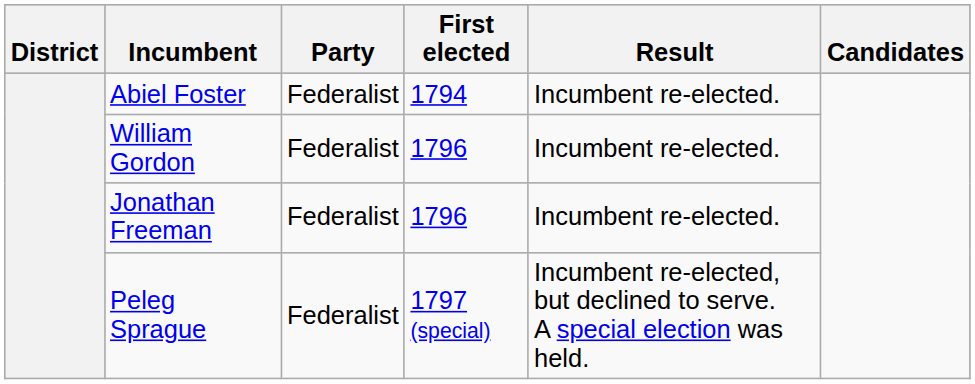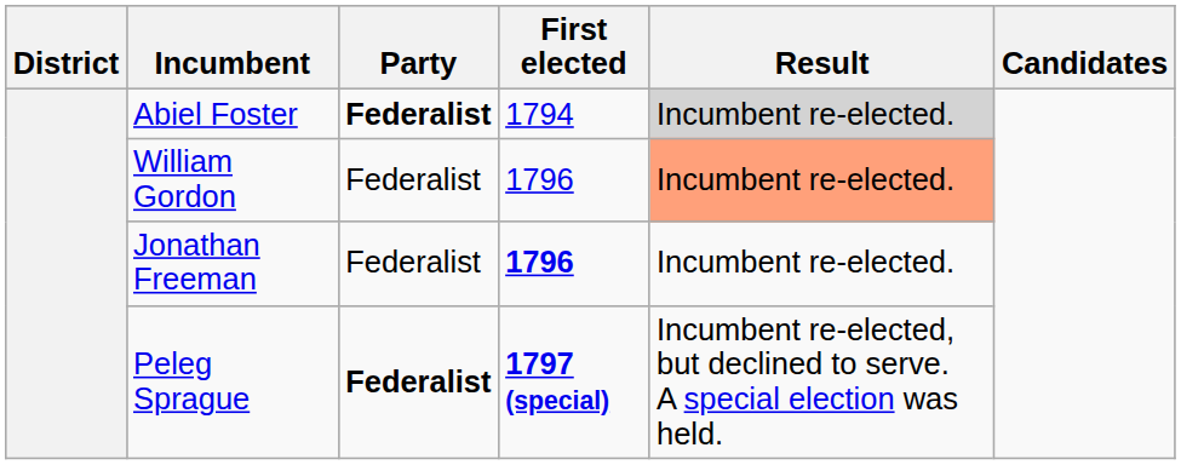Abiel Foster | Party: normal -> bold
Abiel Foster | Result: no background -> lightgrey background
William Gordon | Result: no background -> lightsalmon background
Jonathan Freeman | First elected: normal -> bold
Peleg Sprague | Party: normal -> bold
Peleg Sprague | First elected: normal -> bold
